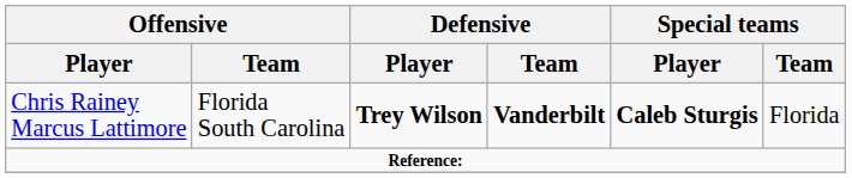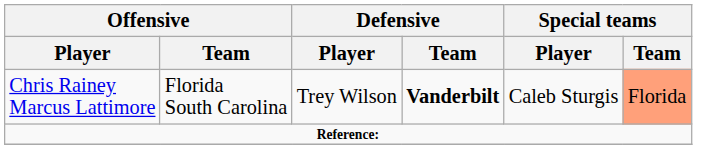Chris Rainey Marcus Lattimore | Defensive / Player: bold -> normal
Chris Rainey Marcus Lattimore | Special teams / Player: bold -> normal
Chris Rainey Marcus Lattimore | Special teams / Team: no background -> lightsalmon background
